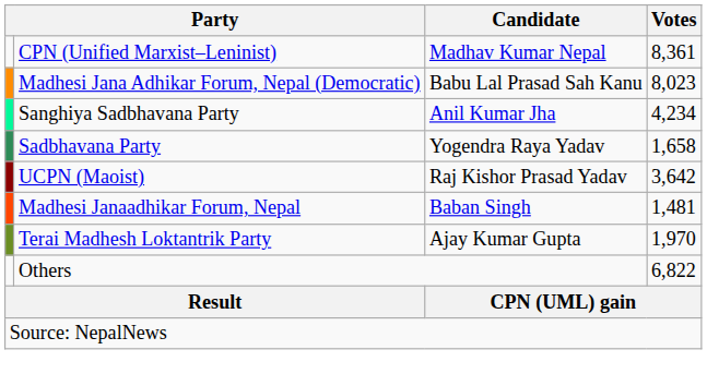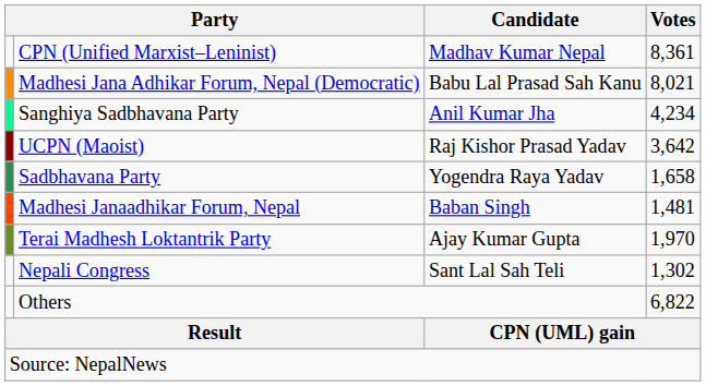Madhesi Jana Adhikar Forum, Nepal (Democratic) | Votes: 8,023 -> 8,021
rows swapped: UCPN (Maoist) <-> Sadbhavana Party
+ row: Nepali Congress | Sant Lal Sah Teli | 1,302
